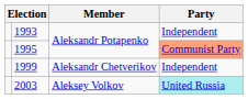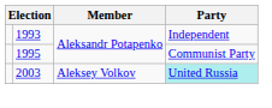1995 | Party: lightsalmon background -> no background
- row: 1999 | Aleksandr Chetverikov | Independent
